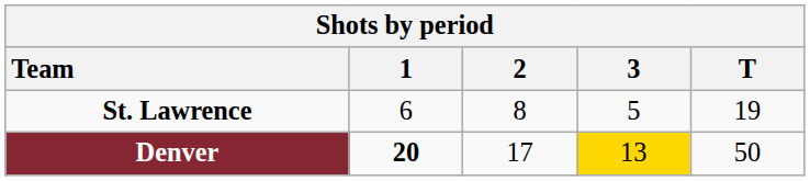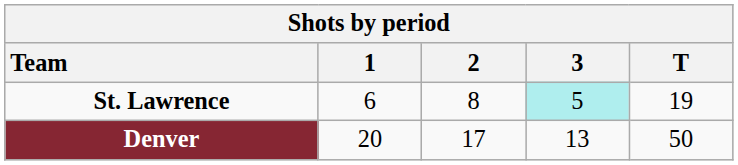St. Lawrence | 3: no background -> paleturquoise background
Denver | 1: bold -> normal
Denver | 3: gold background -> no background
